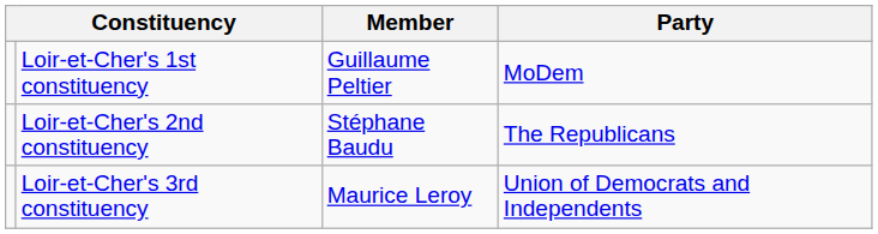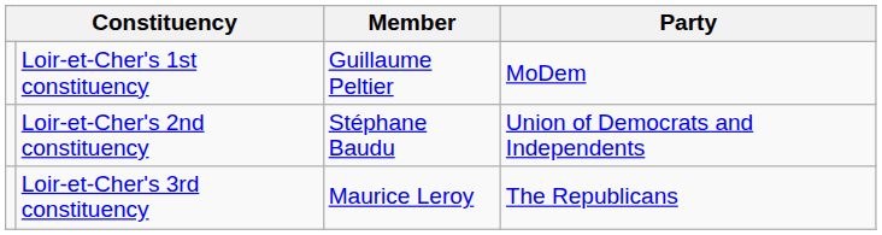Loir-et-Cher's 2nd constituency | Party: The Republicans -> Union of Democrats and Independents
Loir-et-Cher's 3rd constituency | Party: Union of Democrats and Independents -> The Republicans
